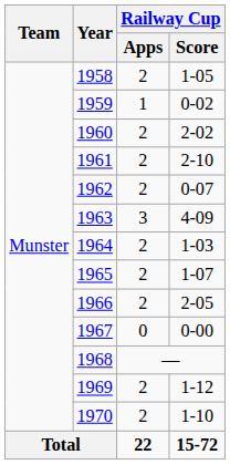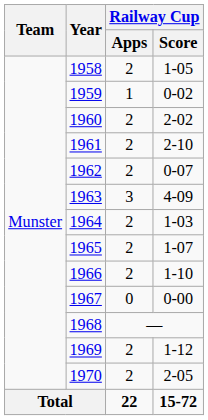1966 | Railway Cup / Score: 2-05 -> 1-10
1970 | Railway Cup / Score: 1-10 -> 2-05
